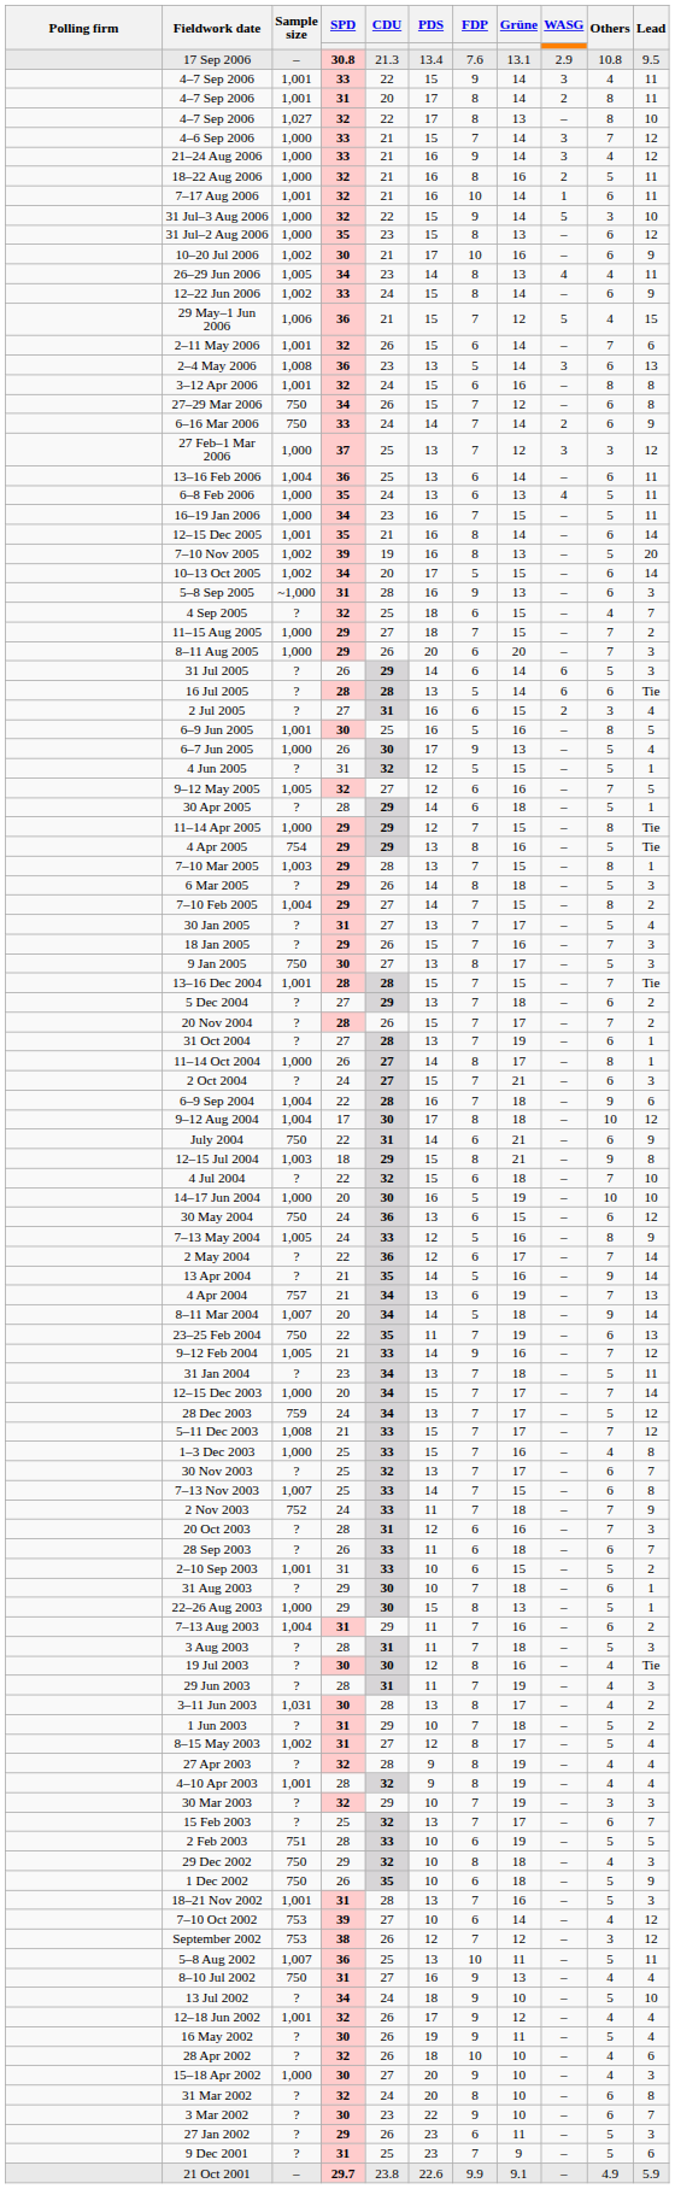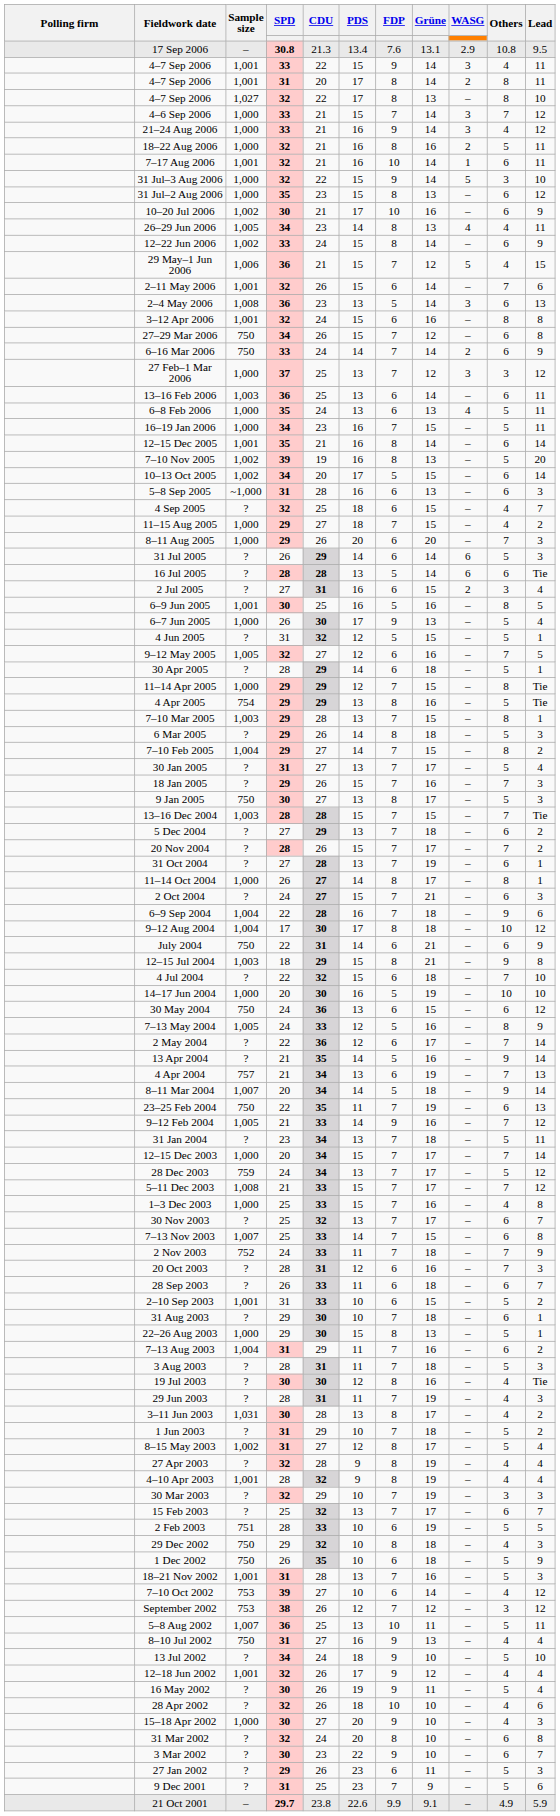13–16 Feb 2006 | Sample size: 1,004 -> 1,003
5–8 Sep 2005 | FDP: 9 -> 6
11–15 Aug 2005 | Others: 7 -> 4
13–16 Dec 2004 | Sample size: 1,001 -> 1,003
